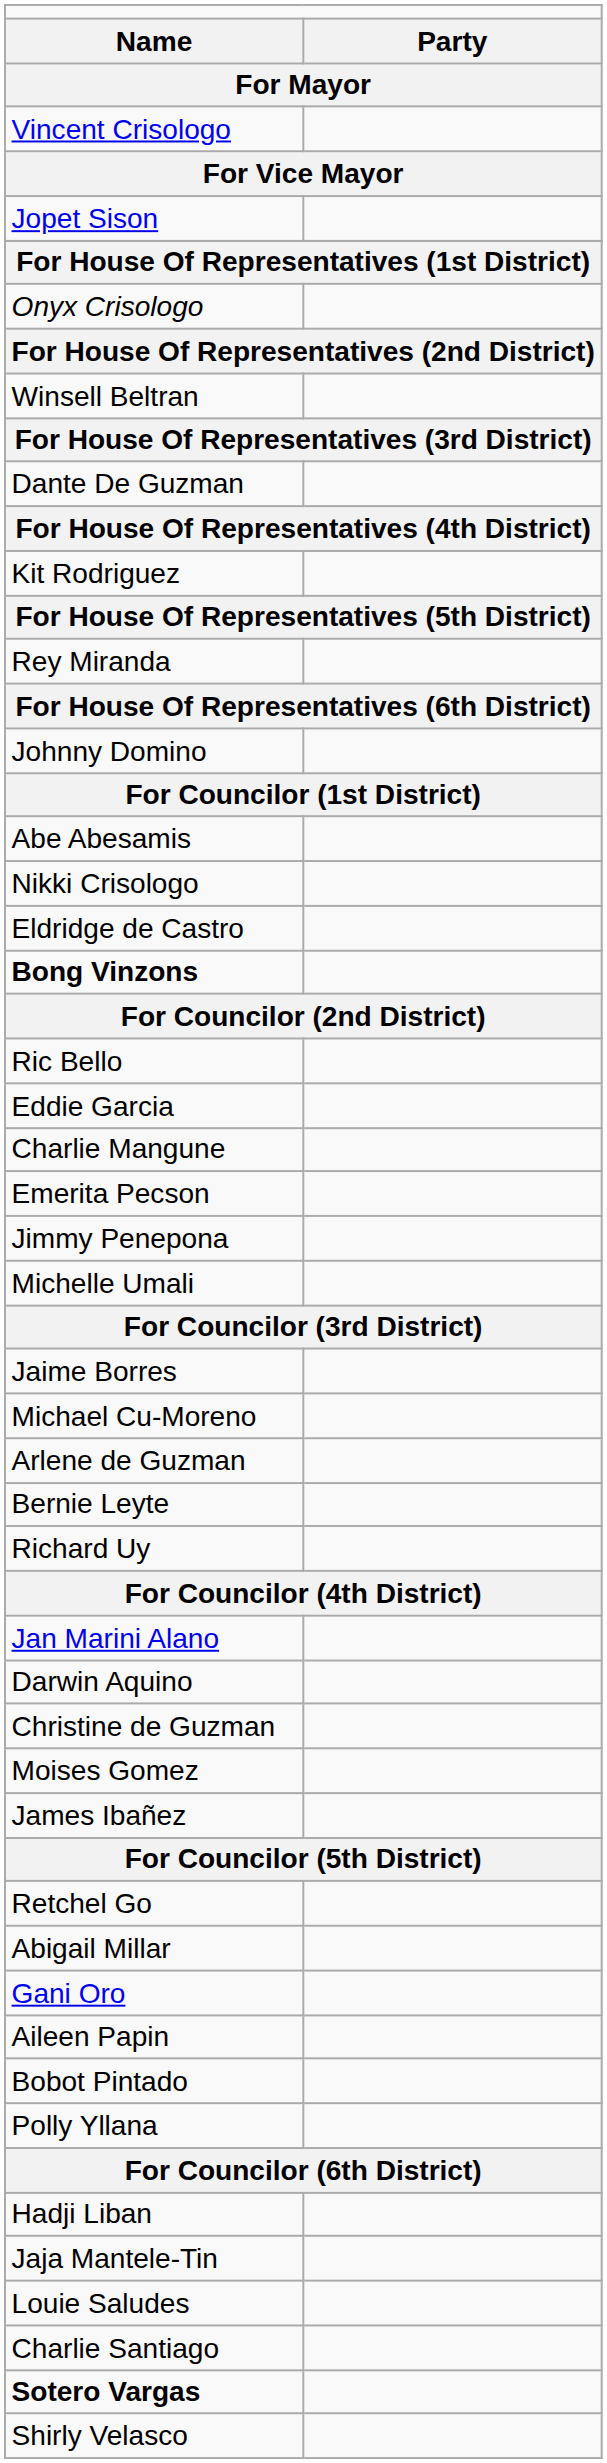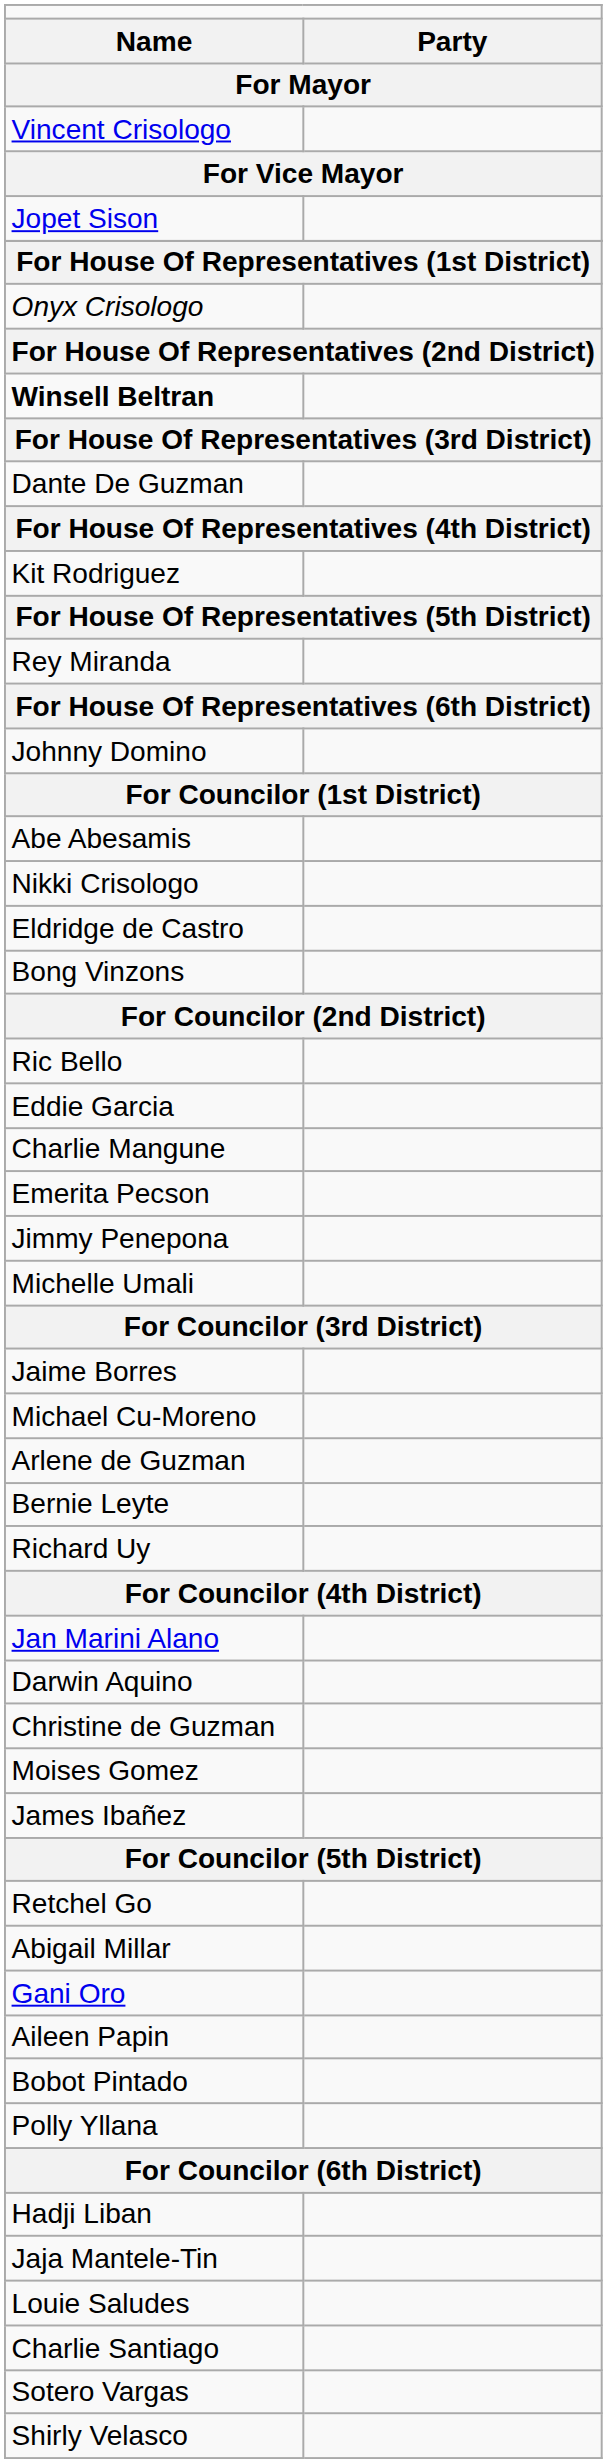Winsell Beltran | column 1: normal -> bold
Bong Vinzons | column 1: bold -> normal
Sotero Vargas | column 1: bold -> normal
